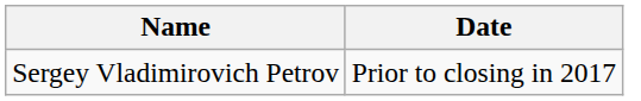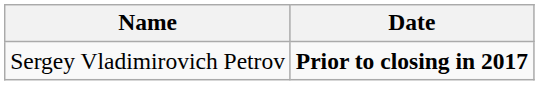Sergey Vladimirovich Petrov | Date: normal -> bold
